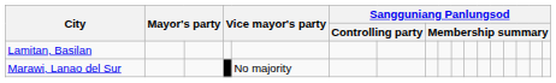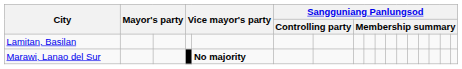Marawi, Lanao del Sur | column 5: normal -> bold
